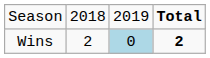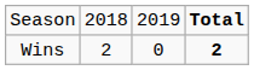Wins | column 3: lightblue background -> no background
